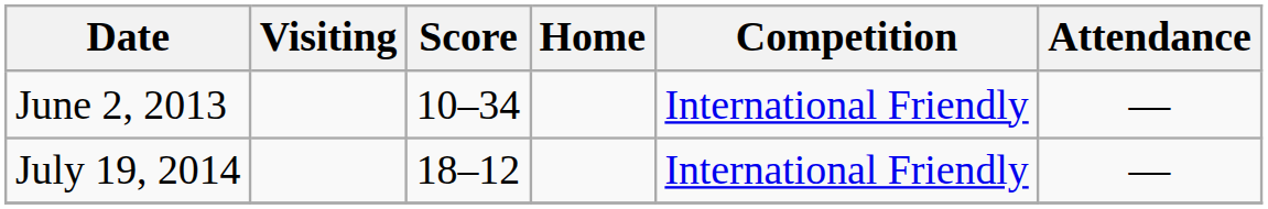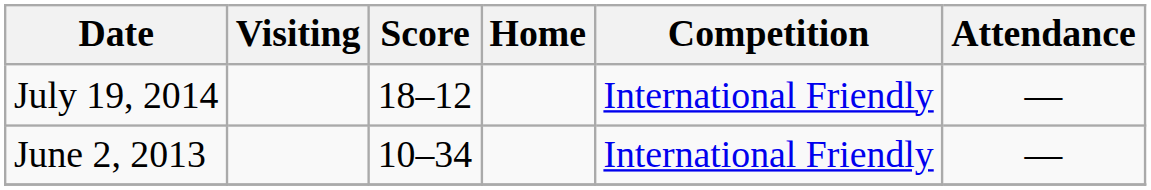rows swapped: June 2, 2013 <-> July 19, 2014
